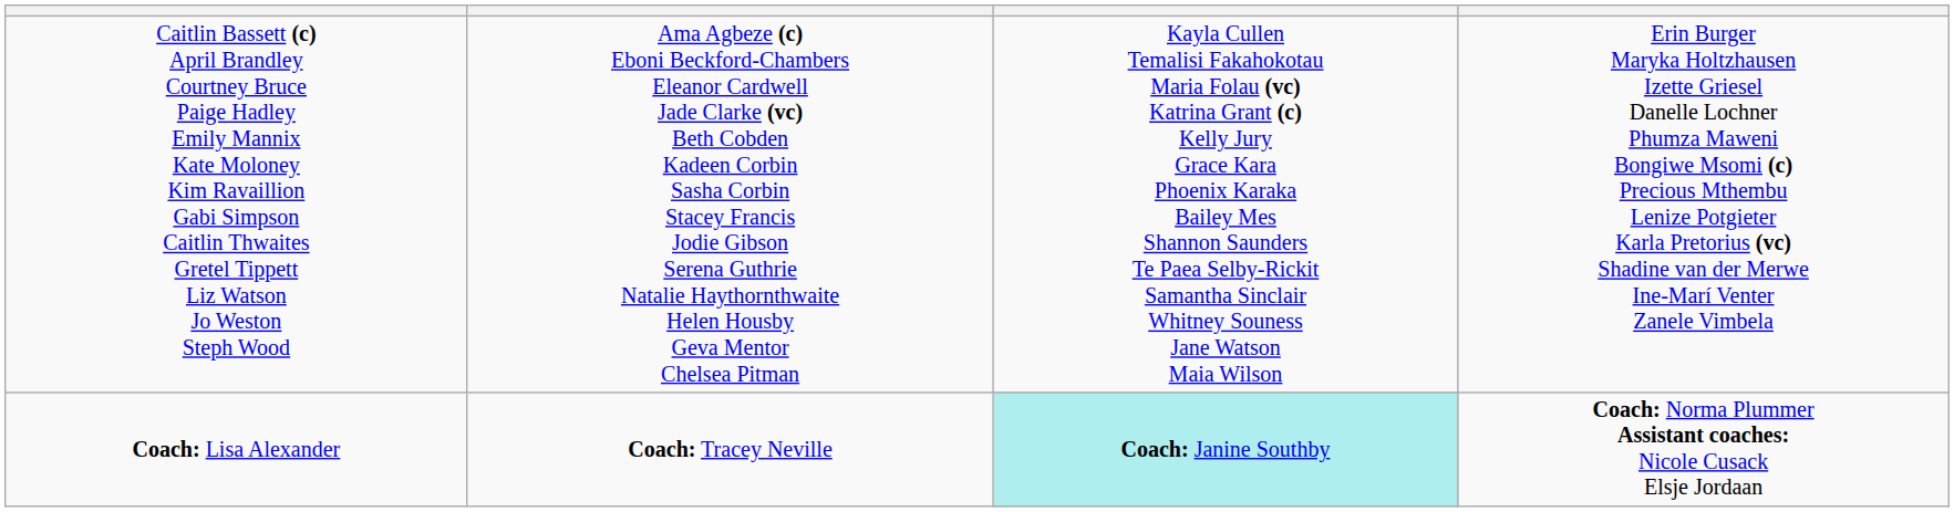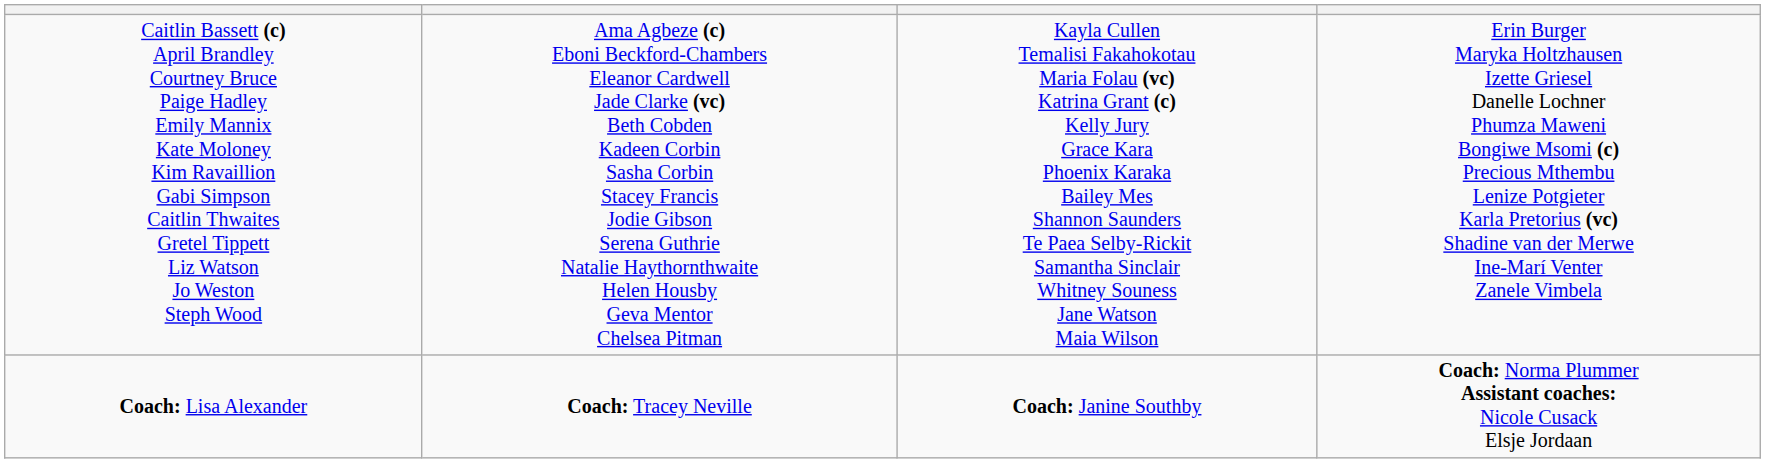Coach: Lisa Alexander | column 3: paleturquoise background -> no background
